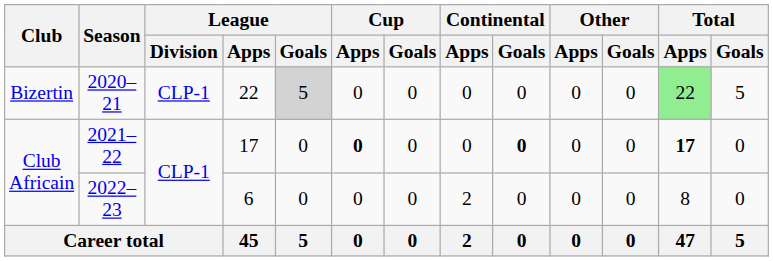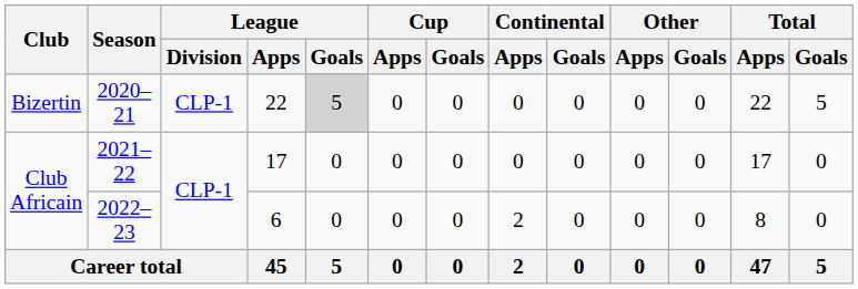2020–21 | Total / Apps: lightgreen background -> no background
2021–22 | Cup / Apps: bold -> normal
2021–22 | Continental / Goals: bold -> normal
2021–22 | Total / Apps: bold -> normal
